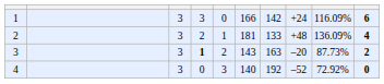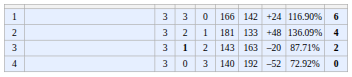row 2 | column 9: 116.09% -> 116.90%
row 4 | column 9: 87.73% -> 87.71%
